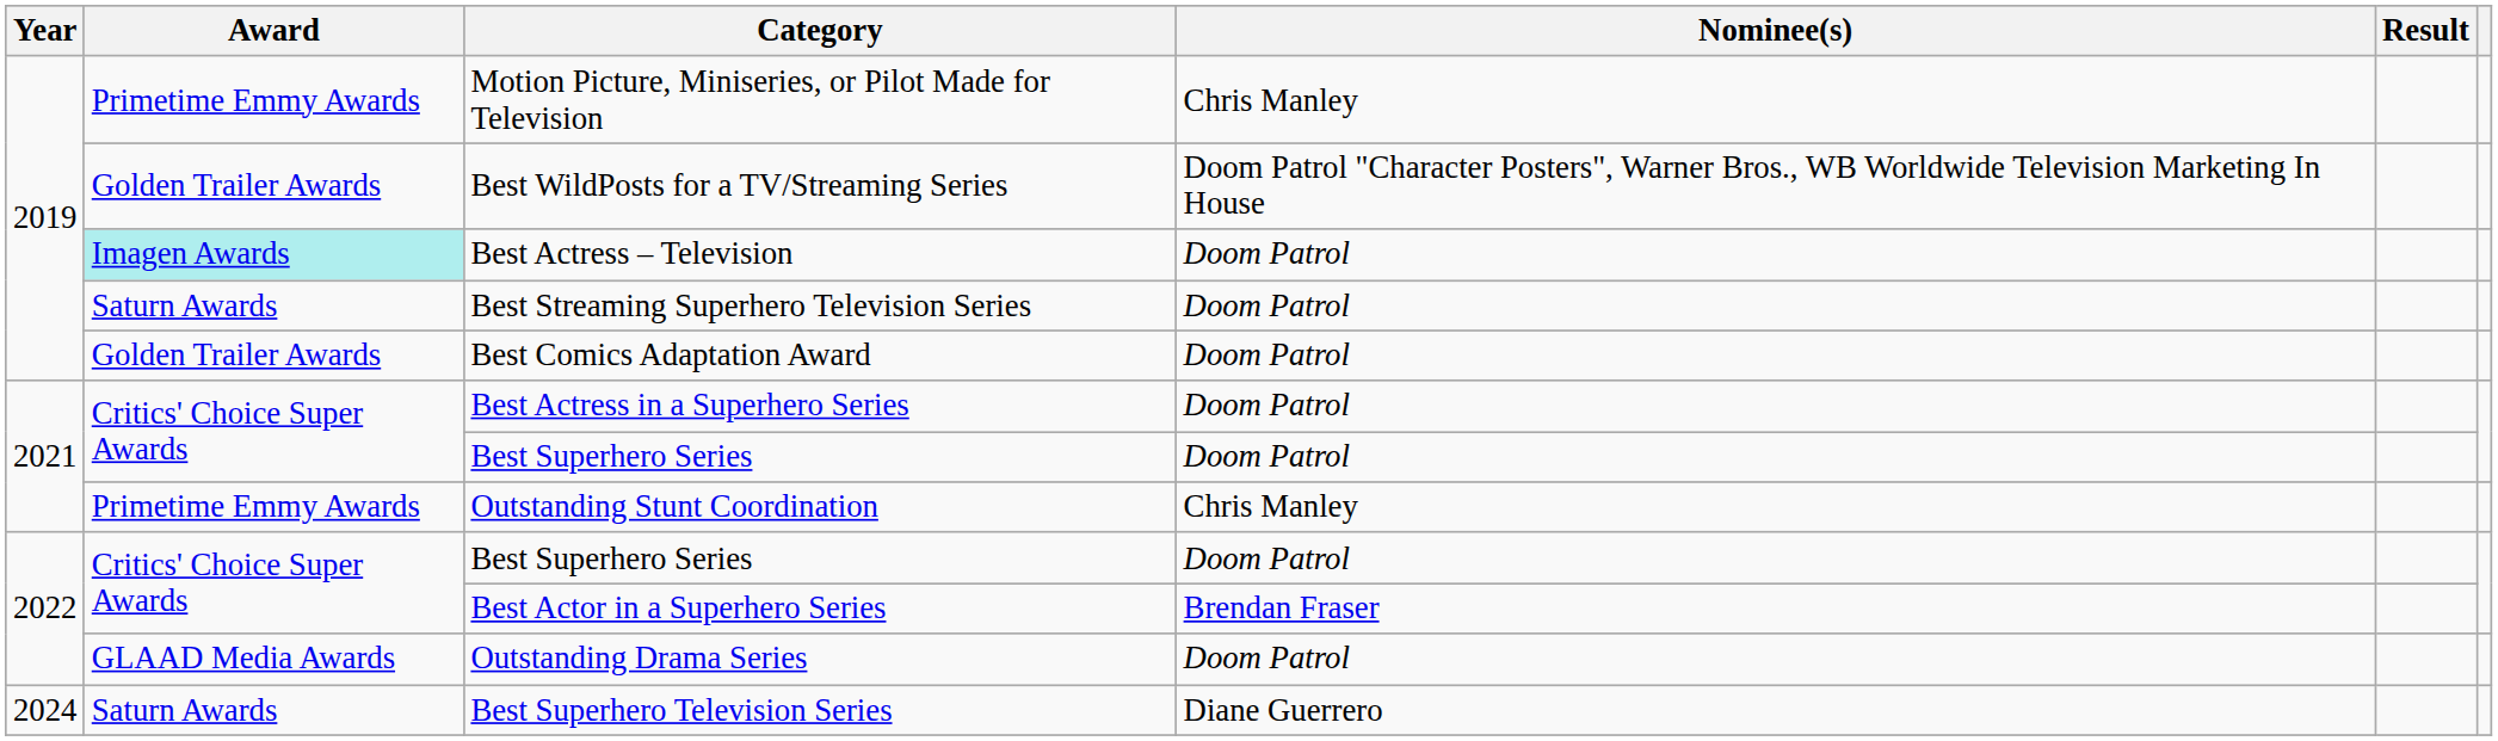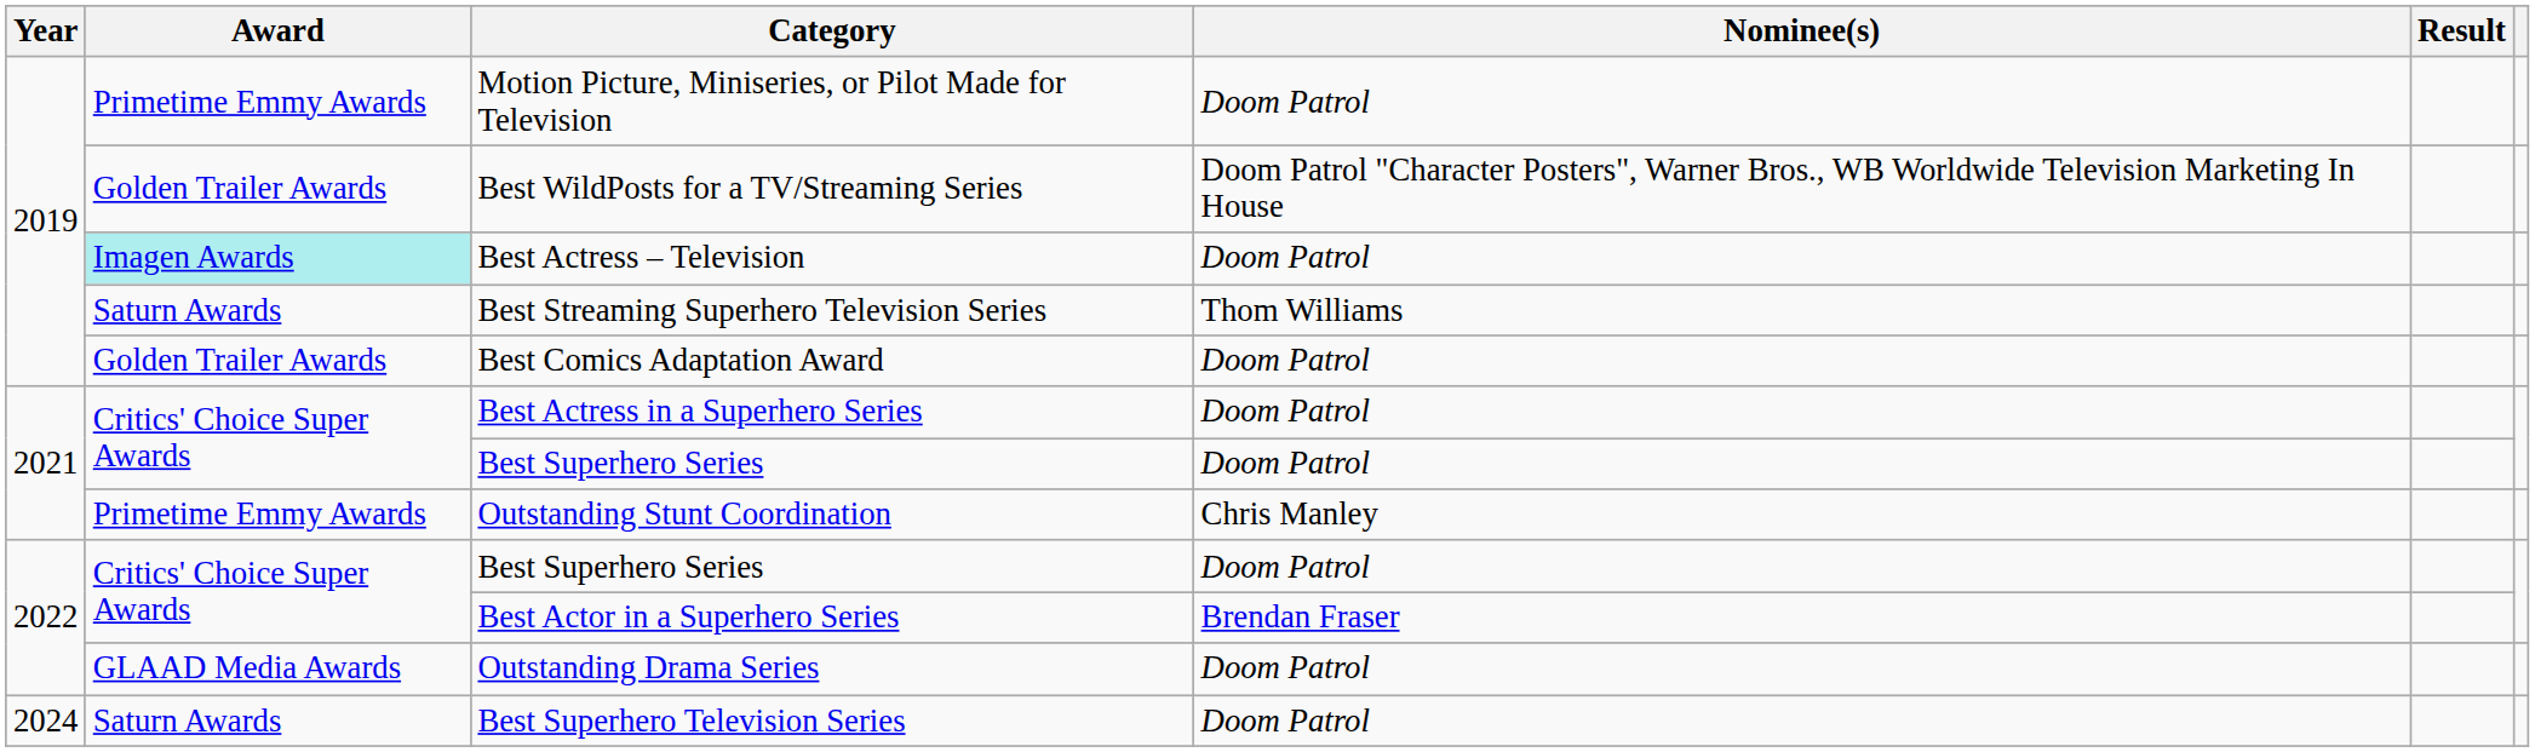Motion Picture, Miniseries, or Pilot Made for Television | Nominee(s): Chris Manley -> Doom Patrol
Best Streaming Superhero Television Series | Nominee(s): Doom Patrol -> Thom Williams
Best Superhero Television Series | Nominee(s): Diane Guerrero -> Doom Patrol
